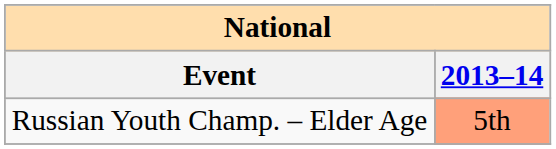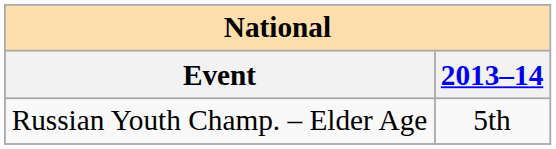Russian Youth Champ. – Elder Age | 2013–14: lightsalmon background -> no background
